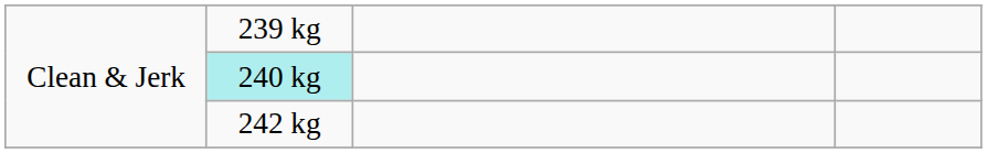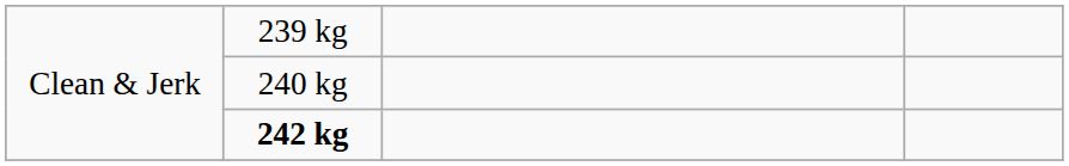240 kg | column 2: paleturquoise background -> no background
242 kg | column 2: normal -> bold
